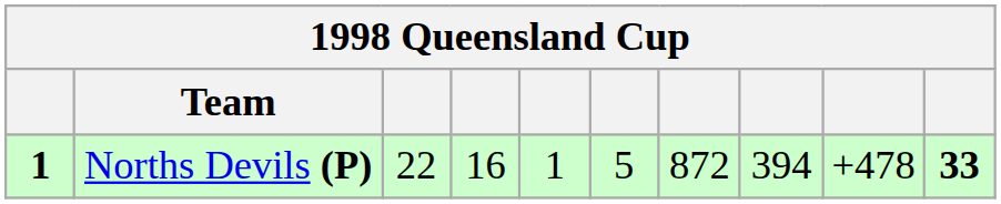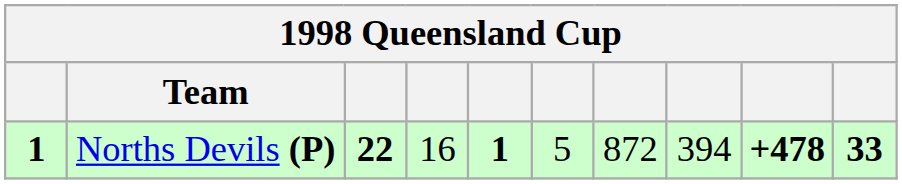Norths Devils (P) | column 3: normal -> bold
Norths Devils (P) | column 5: normal -> bold
Norths Devils (P) | column 9: normal -> bold
